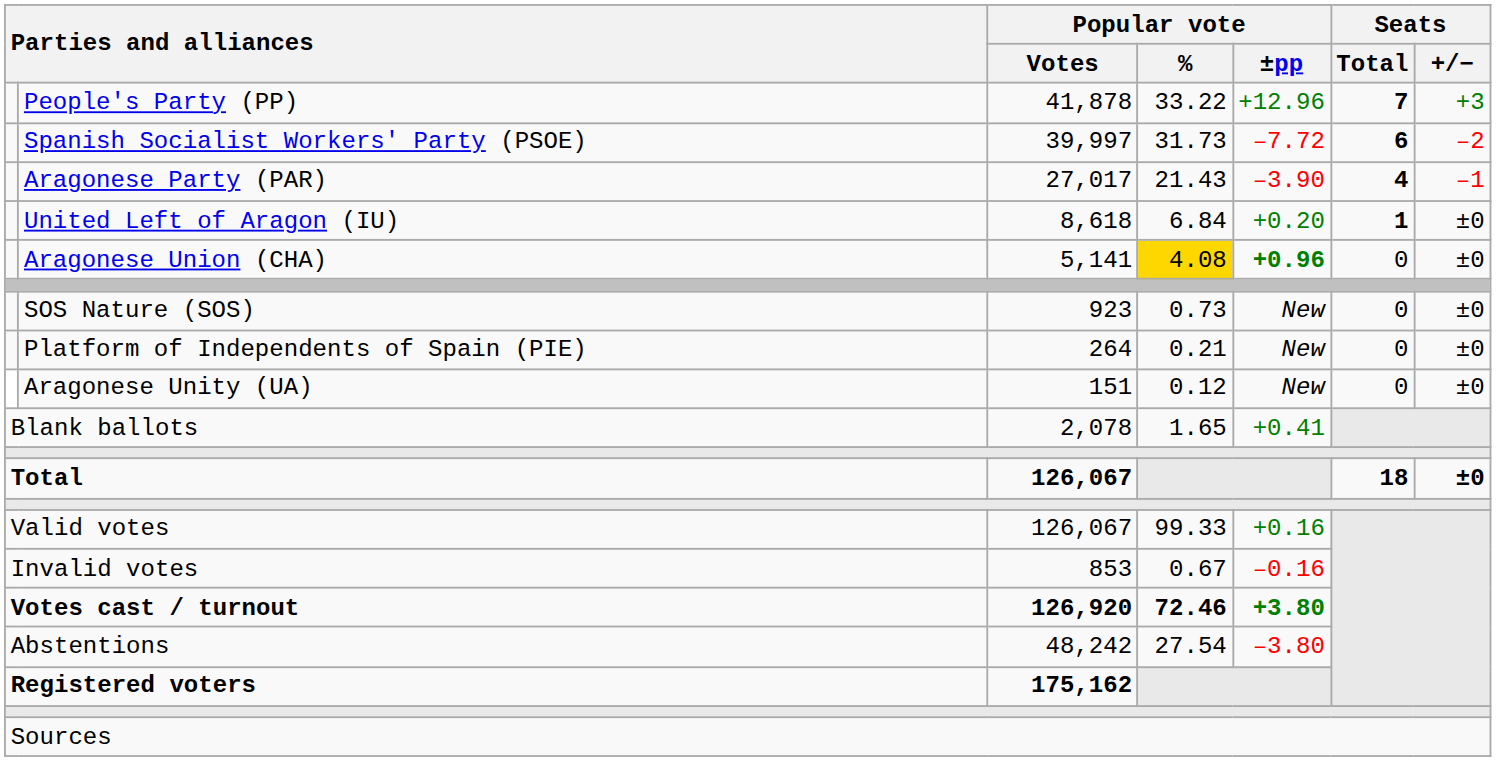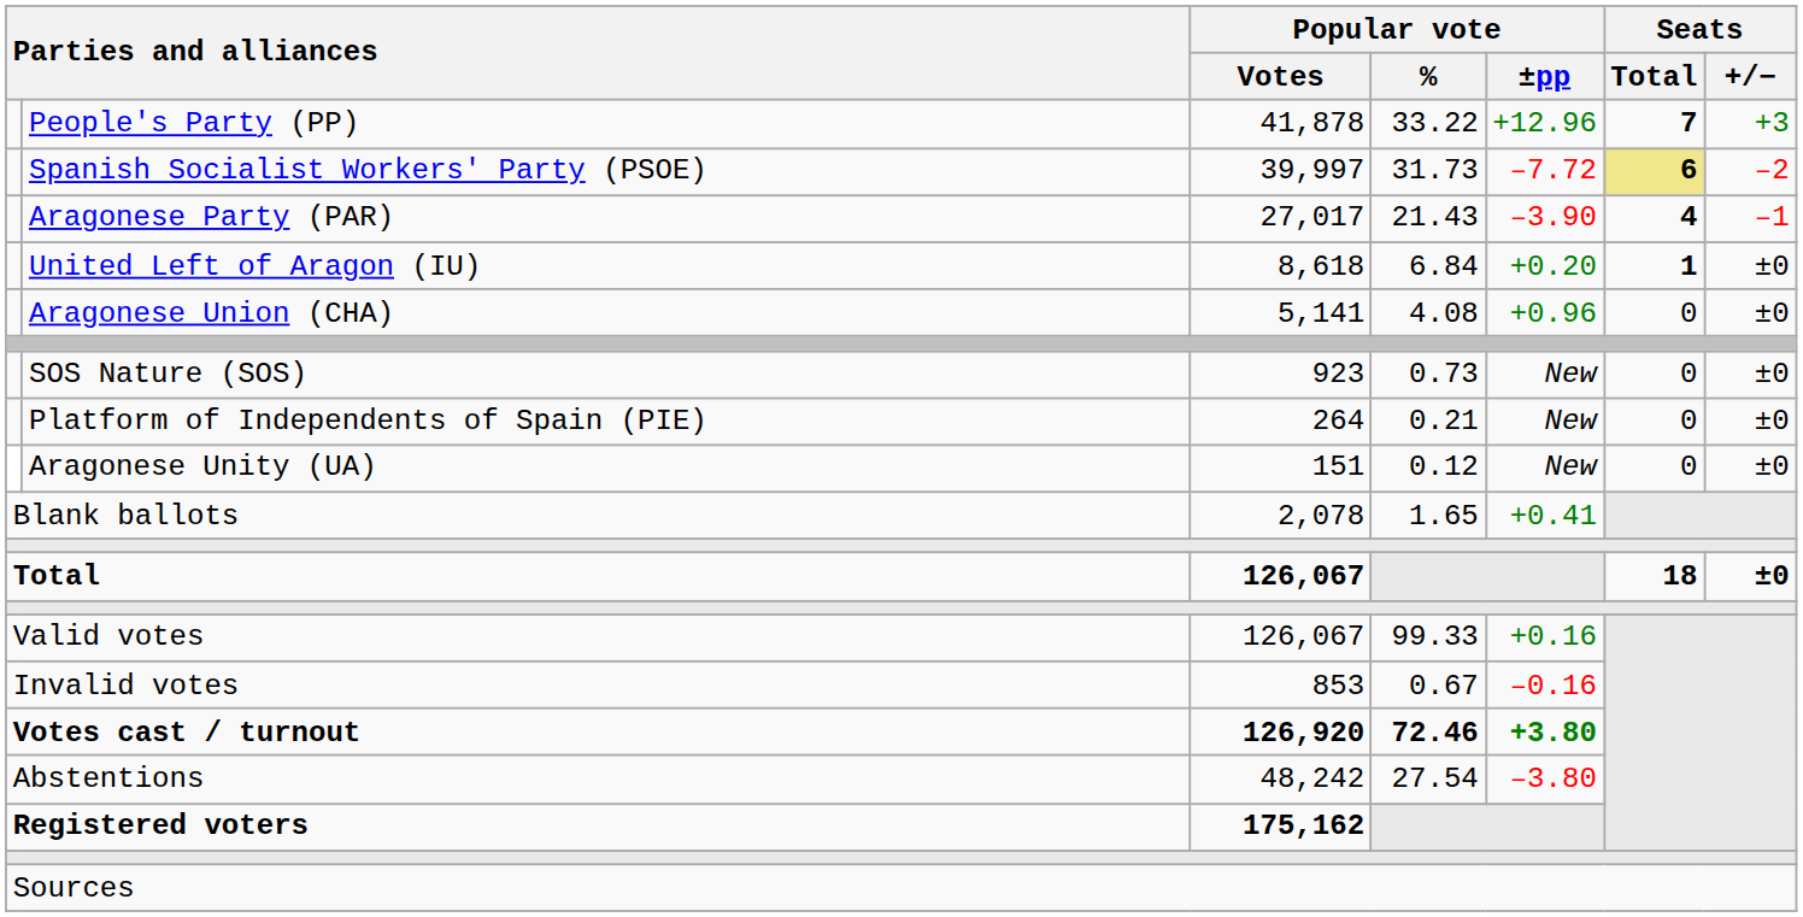Spanish Socialist Workers' Party (PSOE) | Seats / Total: no background -> khaki background
Aragonese Union (CHA) | Popular vote / %: gold background -> no background
Aragonese Union (CHA) | Popular vote / ±pp: bold -> normal
